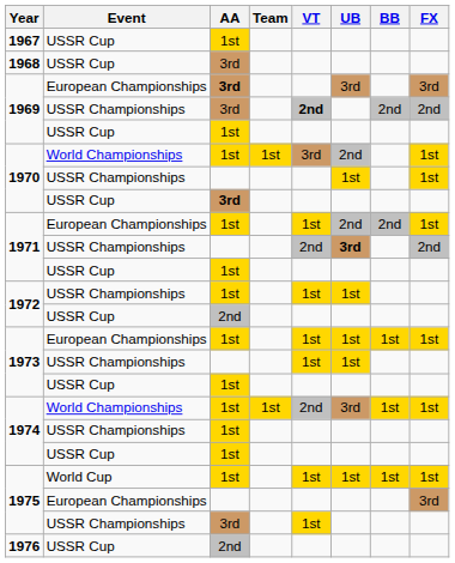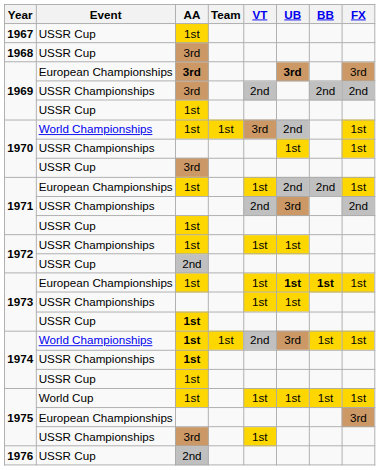1969 / European Championships | UB: normal -> bold
1969 / USSR Championships | VT: bold -> normal
1970 / USSR Cup | AA: bold -> normal
1971 / USSR Championships | UB: bold -> normal
1973 / European Championships | UB: normal -> bold
1973 / European Championships | BB: normal -> bold
1973 / USSR Cup | AA: normal -> bold
1974 / World Championships | AA: normal -> bold
1974 / USSR Championships | AA: normal -> bold
